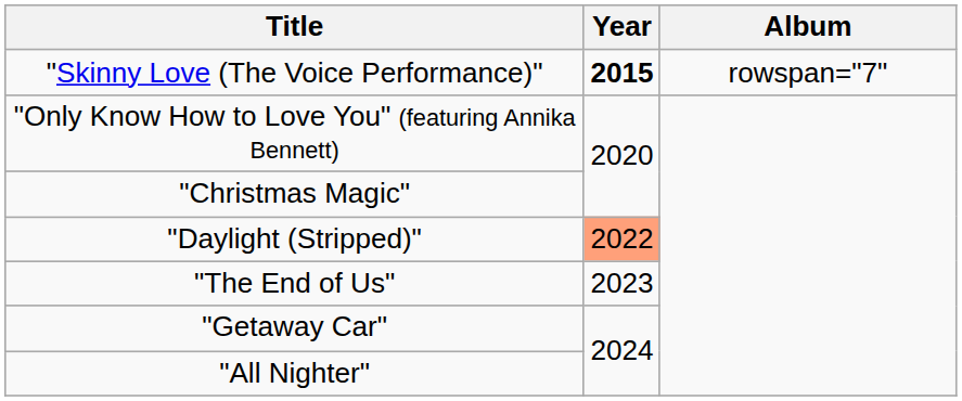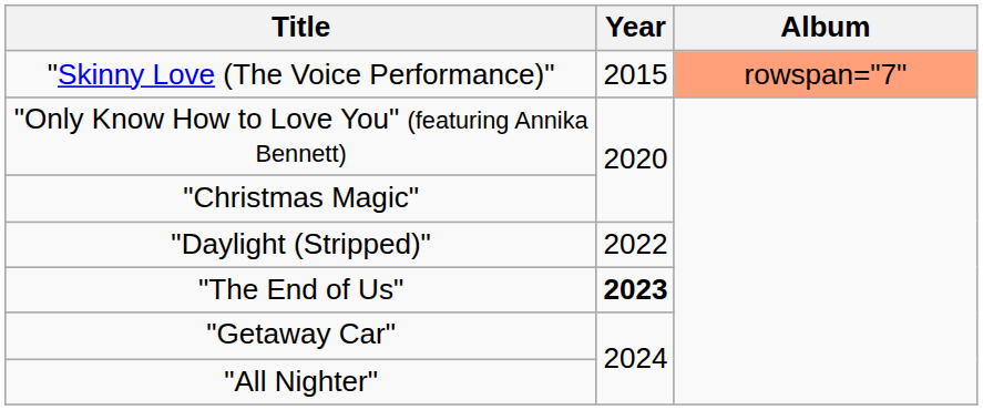"Skinny Love (The Voice Performance)" | Year: bold -> normal
"Skinny Love (The Voice Performance)" | Album: no background -> lightsalmon background
"Daylight (Stripped)" | Year: lightsalmon background -> no background
"The End of Us" | Year: normal -> bold
